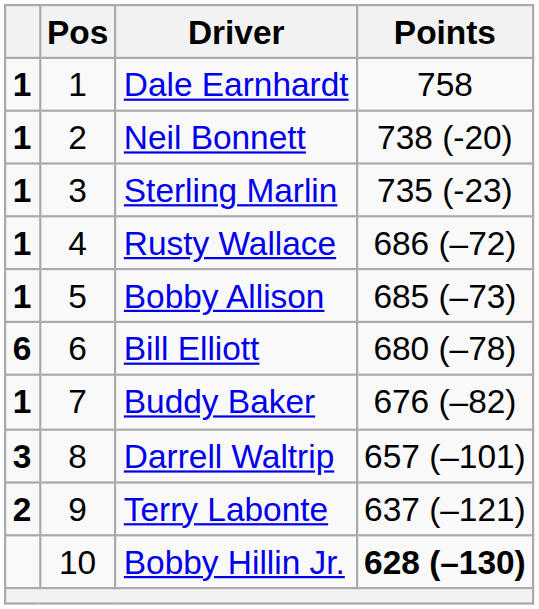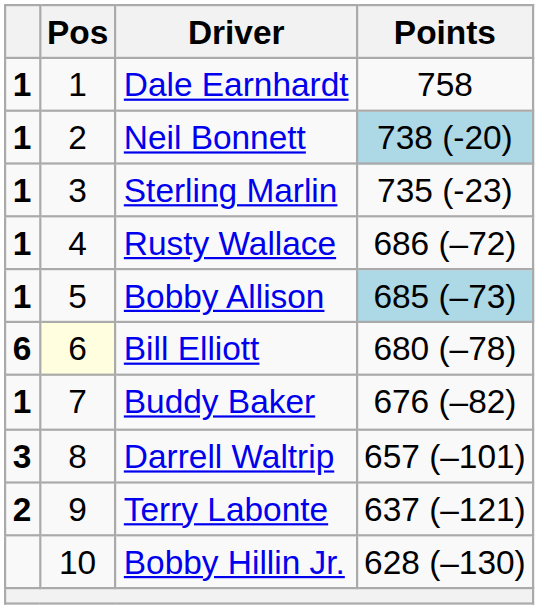Neil Bonnett | Points: no background -> lightblue background
Bobby Allison | Points: no background -> lightblue background
Bill Elliott | Pos: no background -> lightyellow background
Bobby Hillin Jr. | Points: bold -> normal
